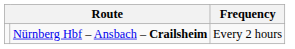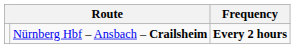Nürnberg Hbf – Ansbach – Crailsheim | Frequency: normal -> bold
